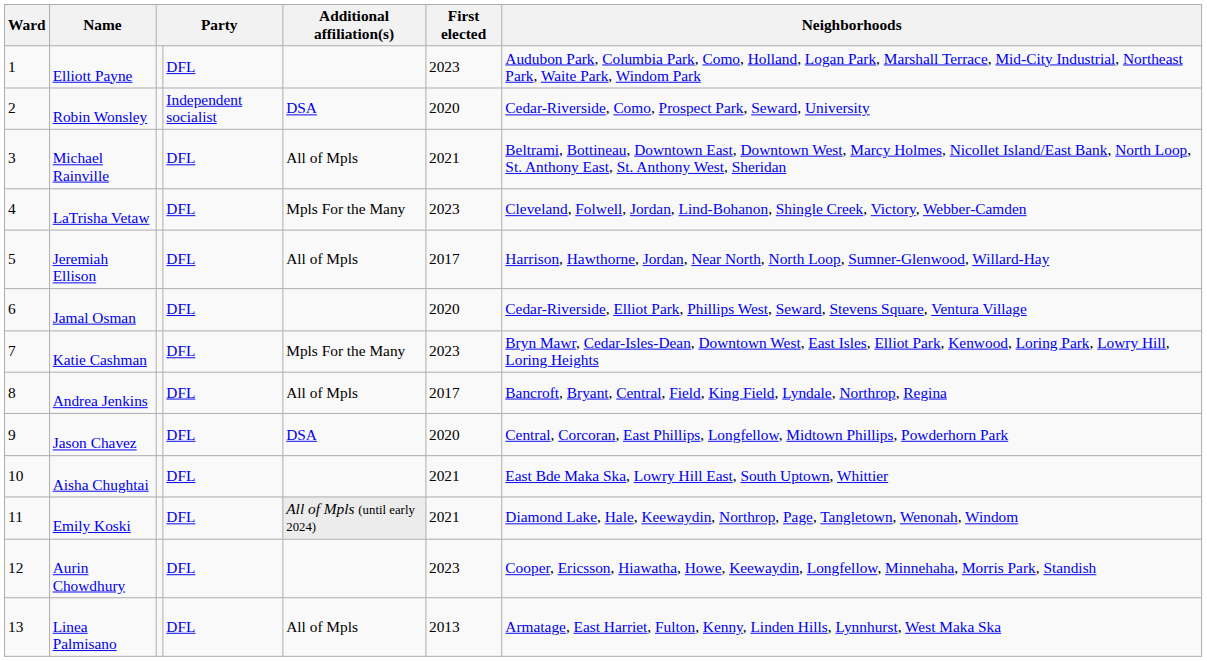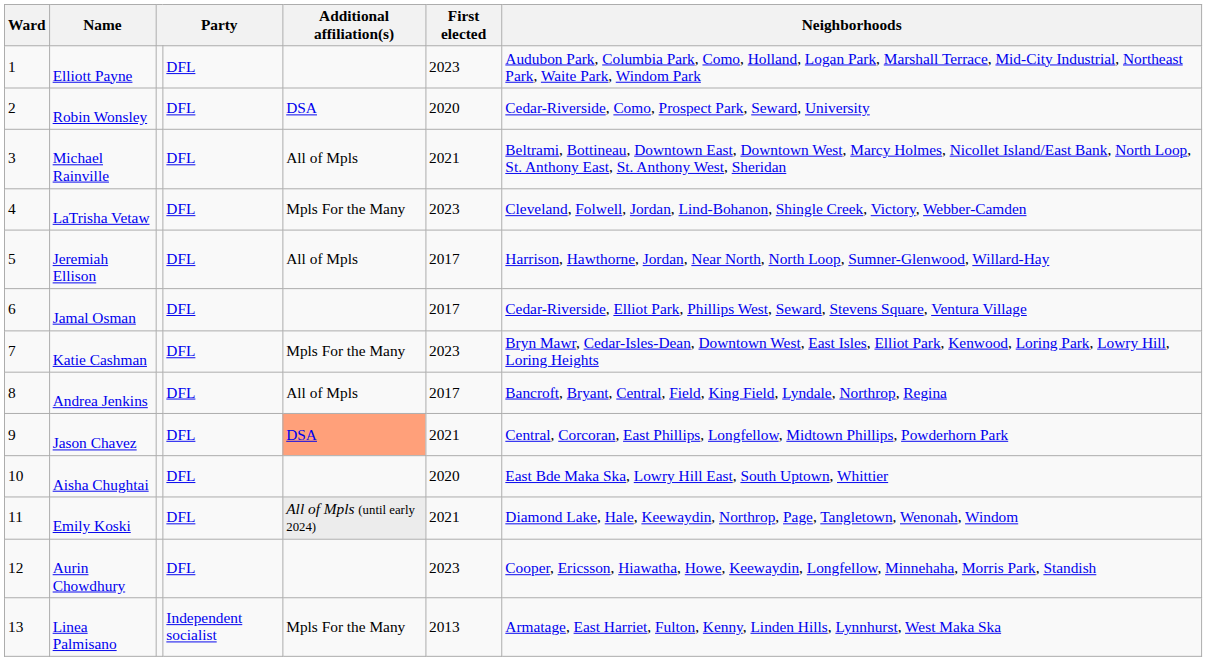Robin Wonsley | column 4: Independent socialist -> DFL
Jamal Osman | First elected: 2020 -> 2017
Jason Chavez | Additional affiliation(s): no background -> lightsalmon background
Jason Chavez | First elected: 2020 -> 2021
Aisha Chughtai | First elected: 2021 -> 2020
Linea Palmisano | column 4: DFL -> Independent socialist
Linea Palmisano | Additional affiliation(s): All of Mpls -> Mpls For the Many
